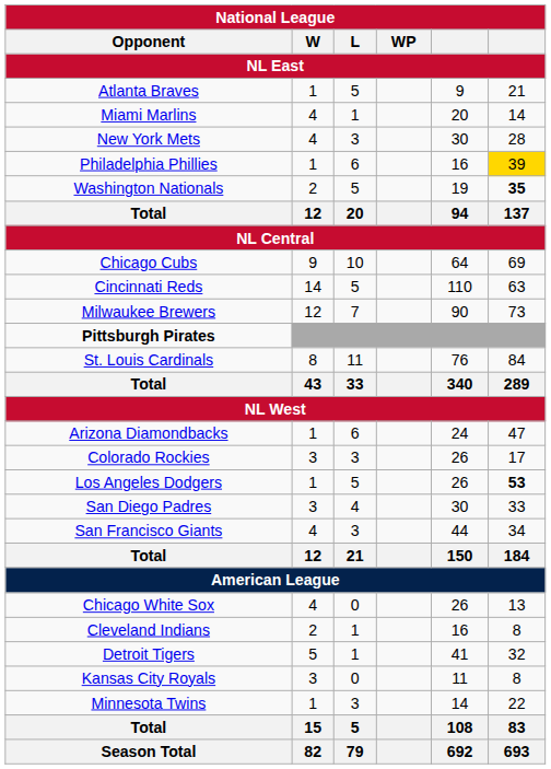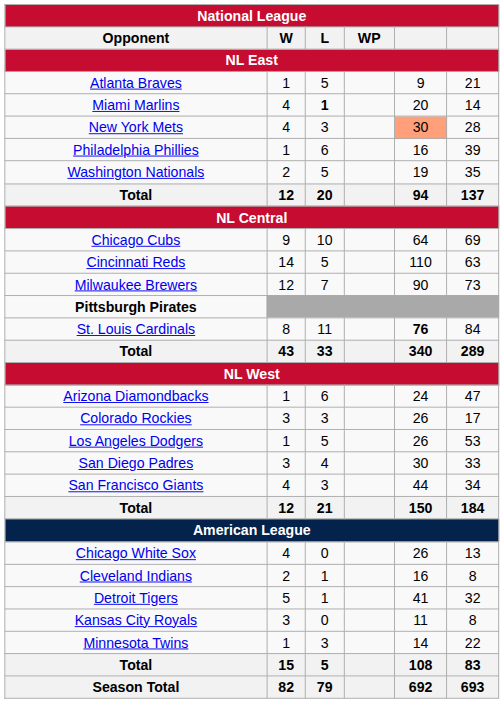Miami Marlins | L: normal -> bold
New York Mets | column 5: no background -> lightsalmon background
Philadelphia Phillies | column 6: gold background -> no background
Washington Nationals | column 6: bold -> normal
St. Louis Cardinals | column 5: normal -> bold
Los Angeles Dodgers | column 6: bold -> normal
